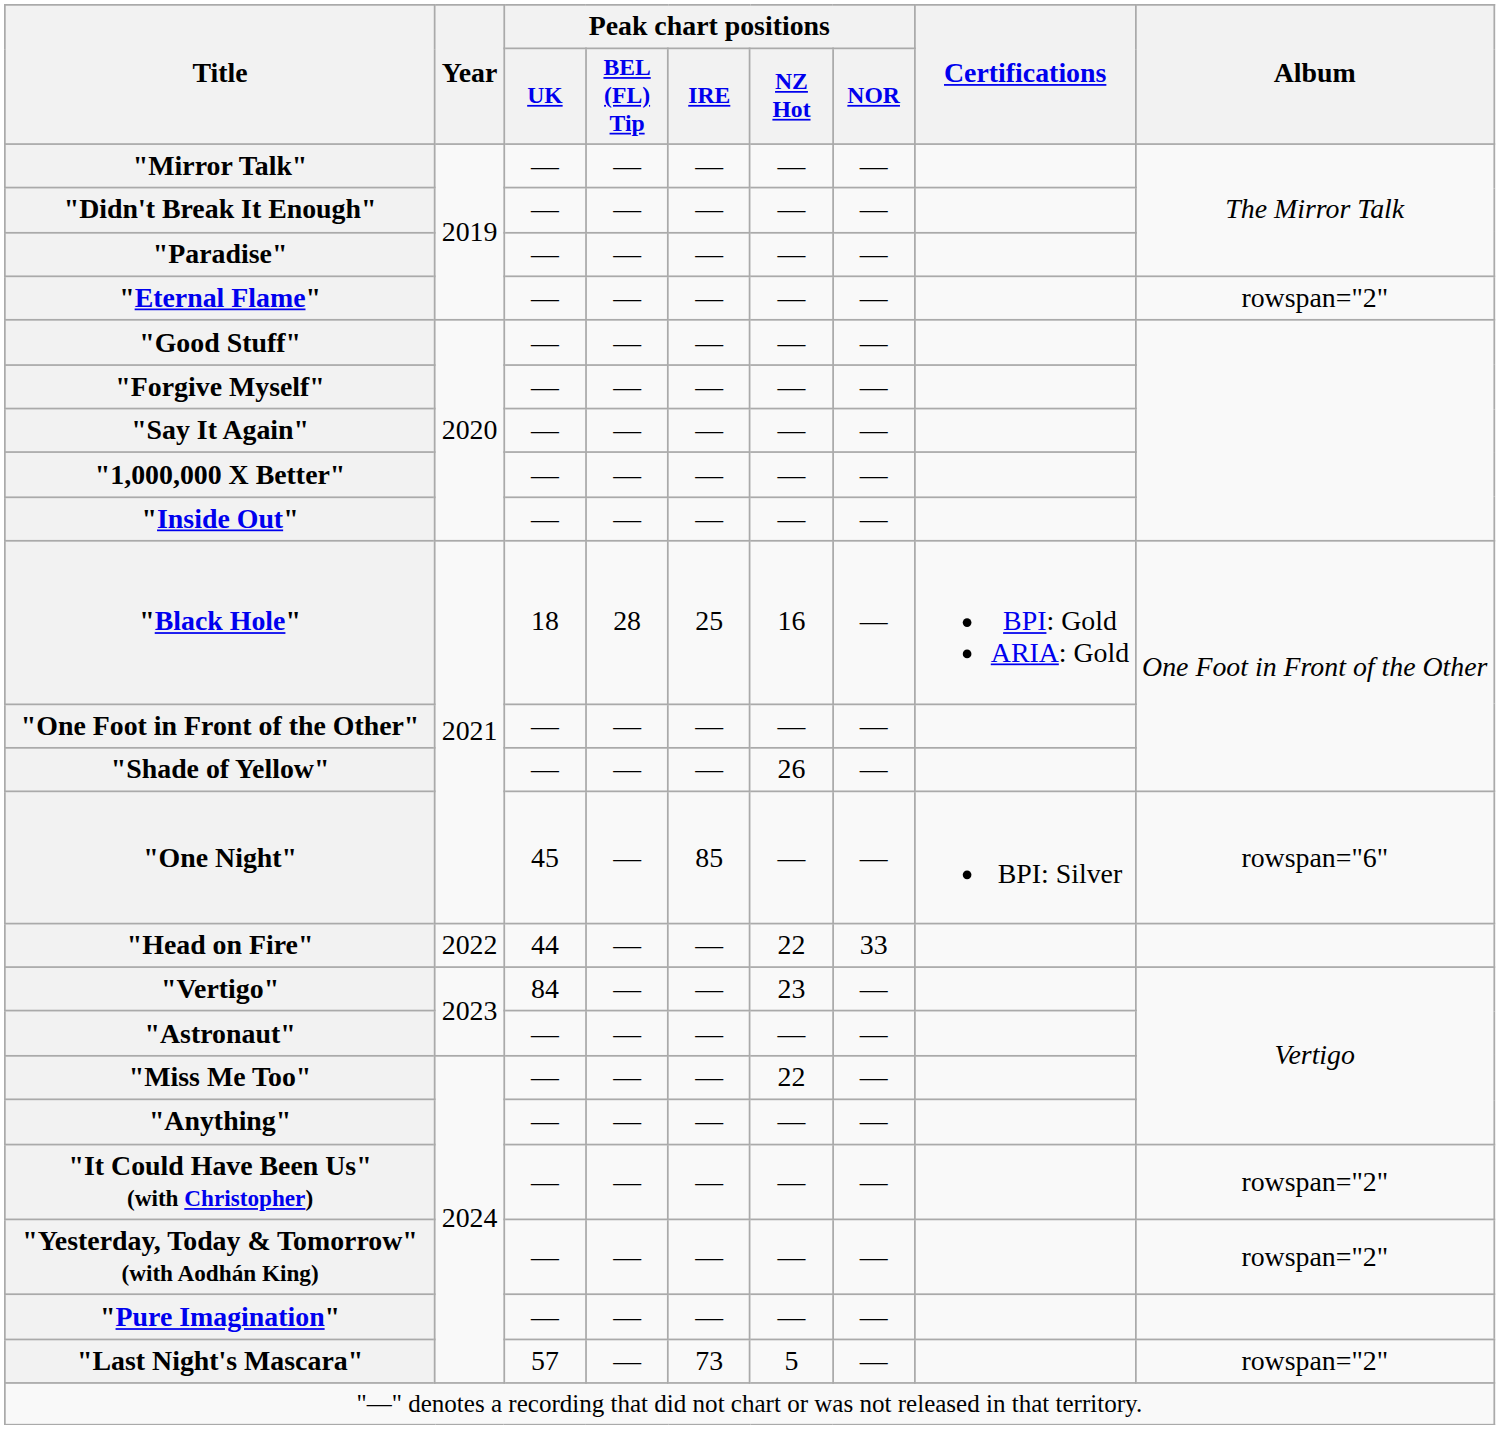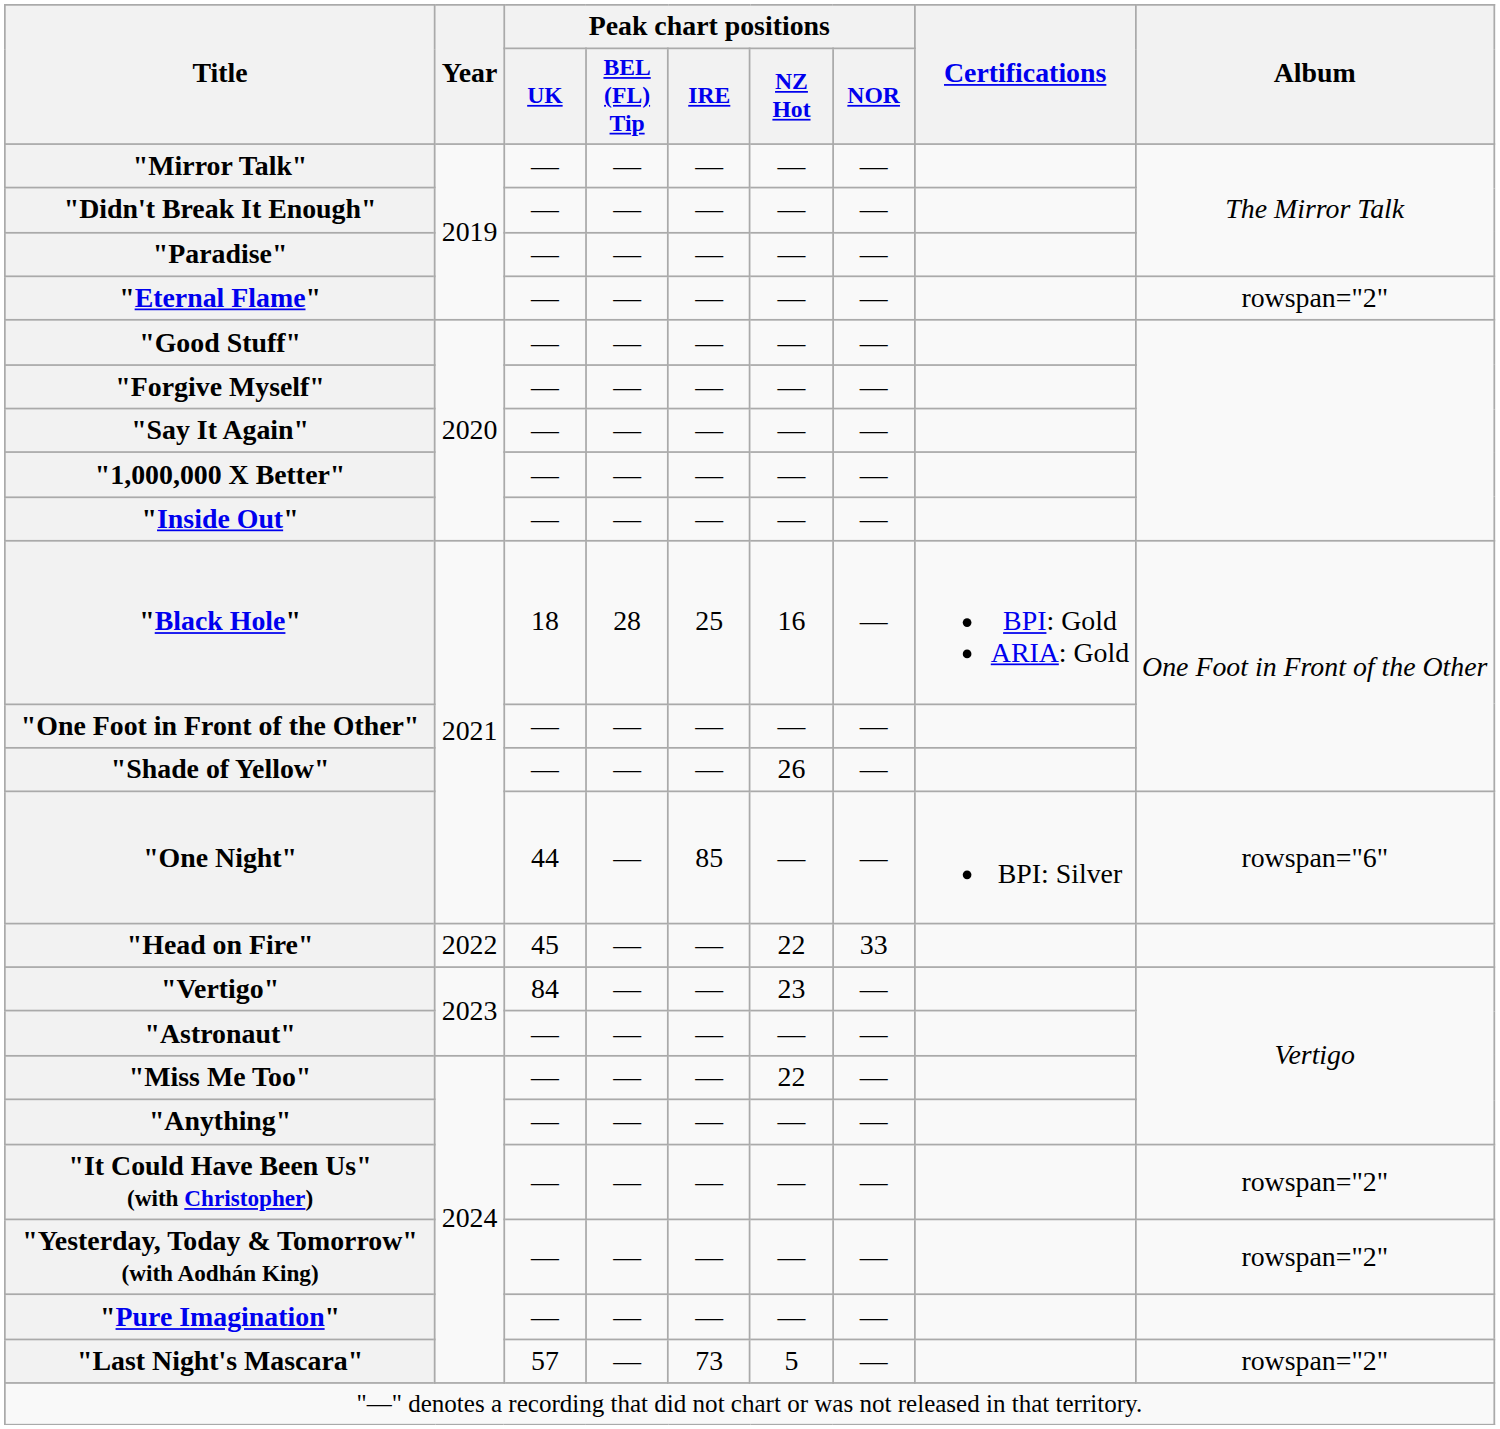"One Night" | Peak chart positions / UK: 45 -> 44
"Head on Fire" | Peak chart positions / UK: 44 -> 45
